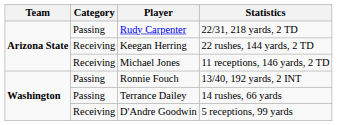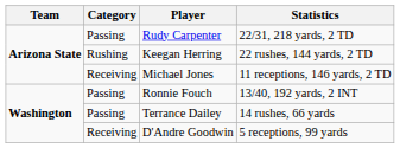Keegan Herring | Category: Receiving -> Rushing
